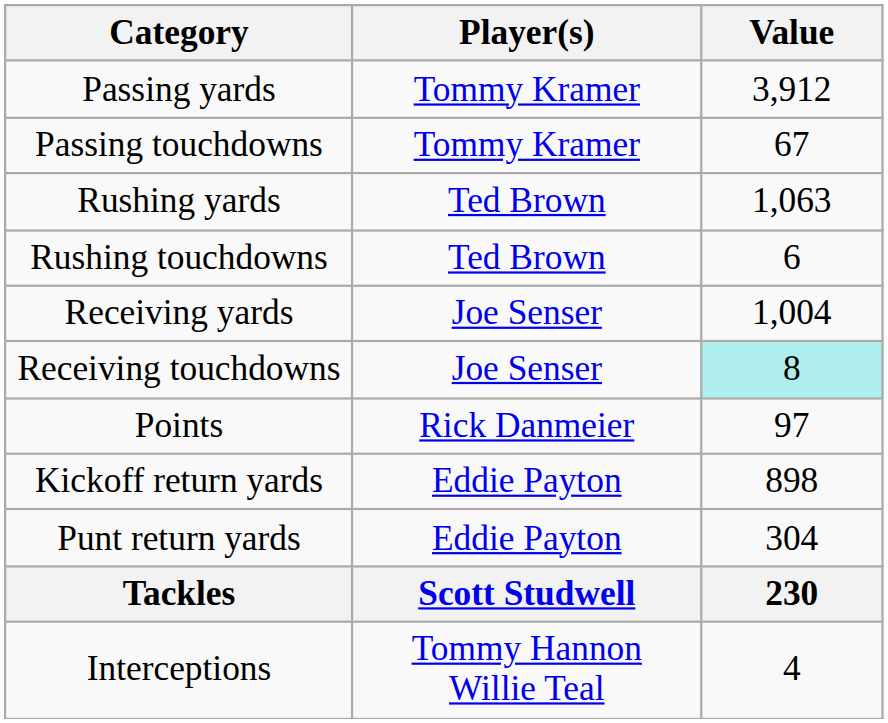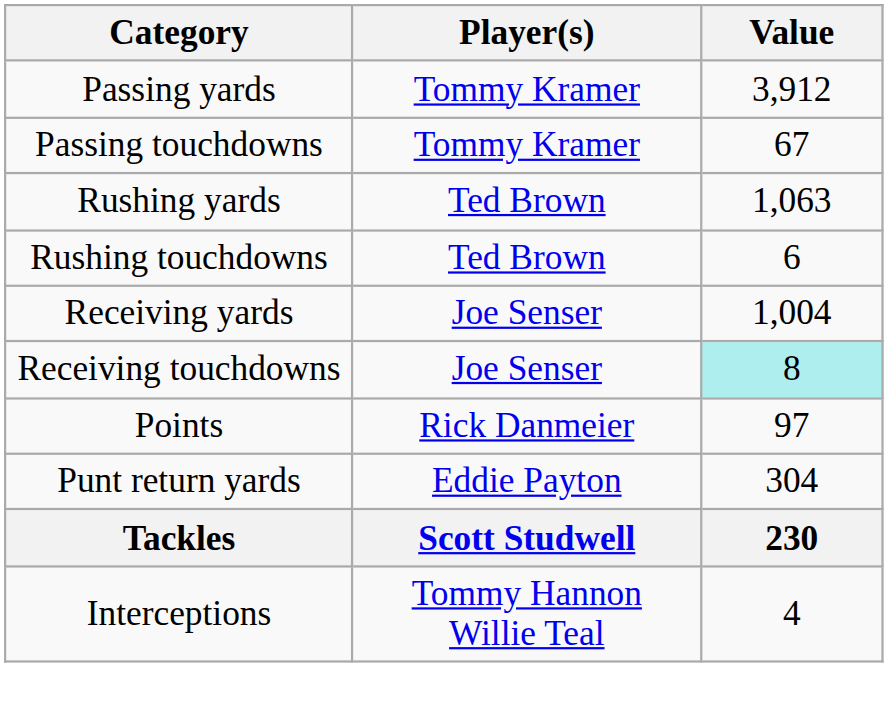- row: Kickoff return yards | Eddie Payton | 898
